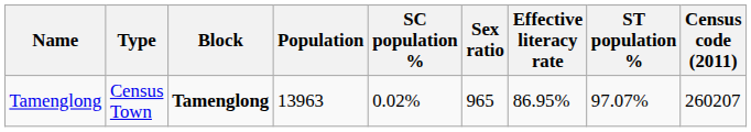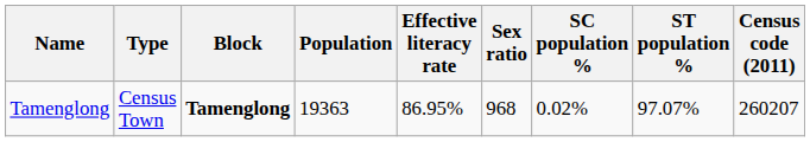columns swapped: Effective literacy rate <-> SC population %
row 2 | Population: 13963 -> 19363
row 2 | Sex ratio: 965 -> 968
